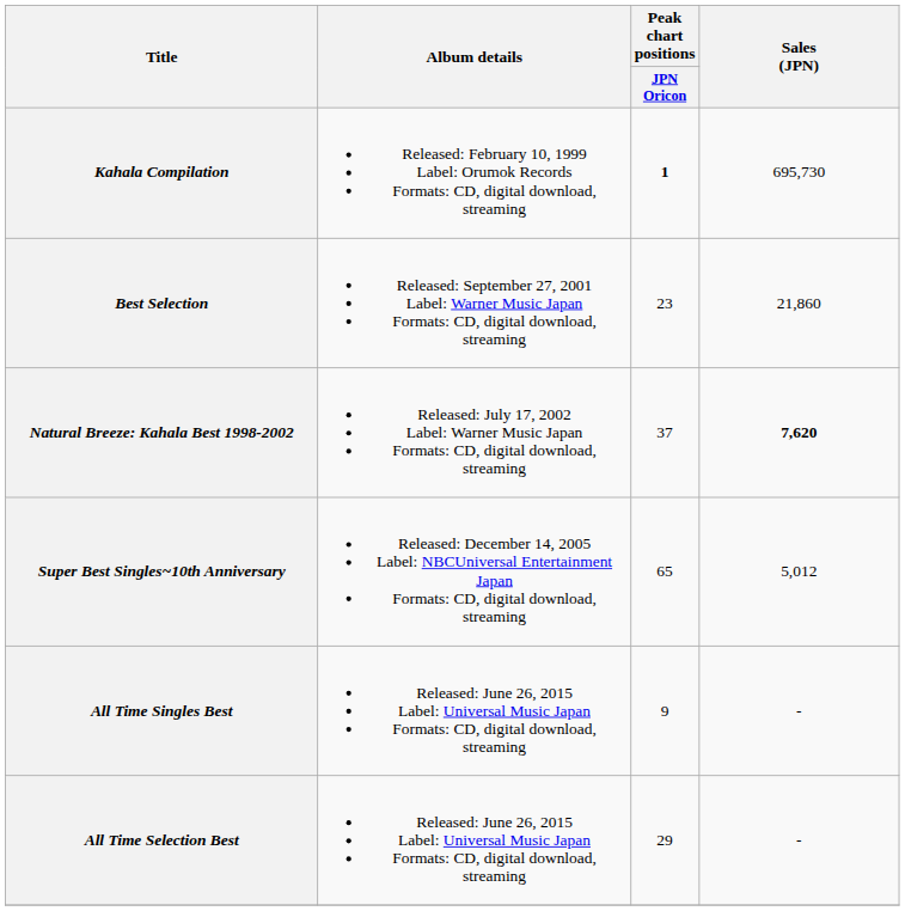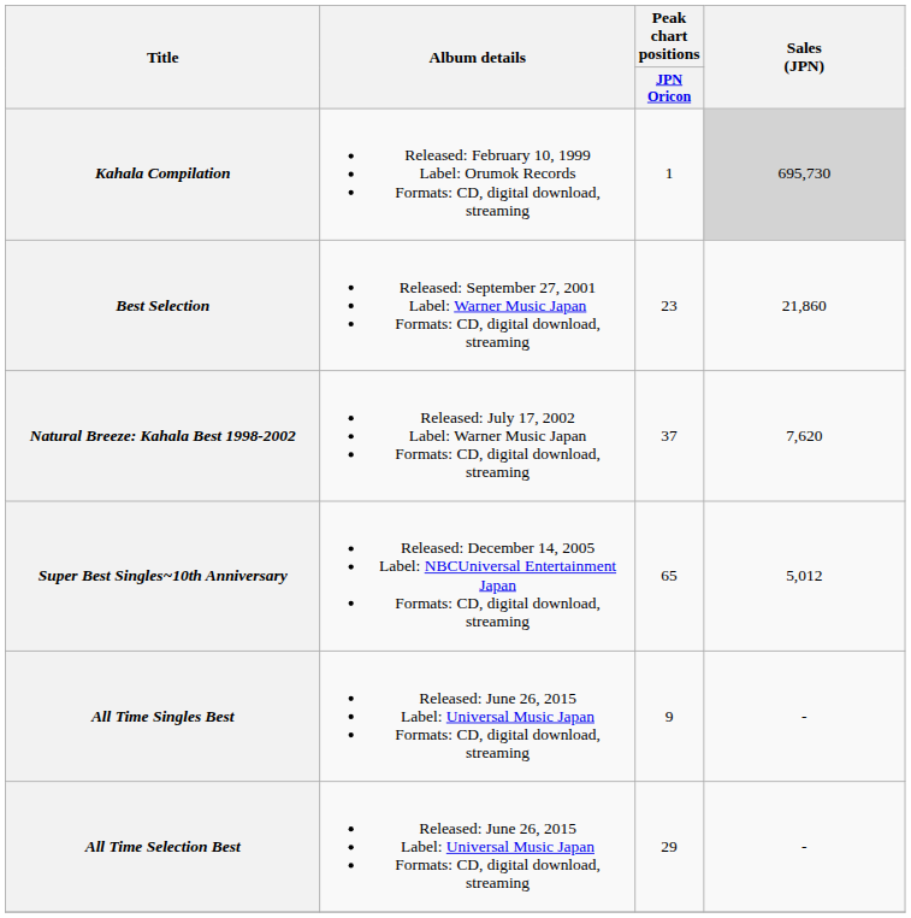Kahala Compilation | Peak chart positions / JPN Oricon: bold -> normal
Kahala Compilation | Sales (JPN): no background -> lightgrey background
Natural Breeze: Kahala Best 1998-2002 | Sales (JPN): bold -> normal
